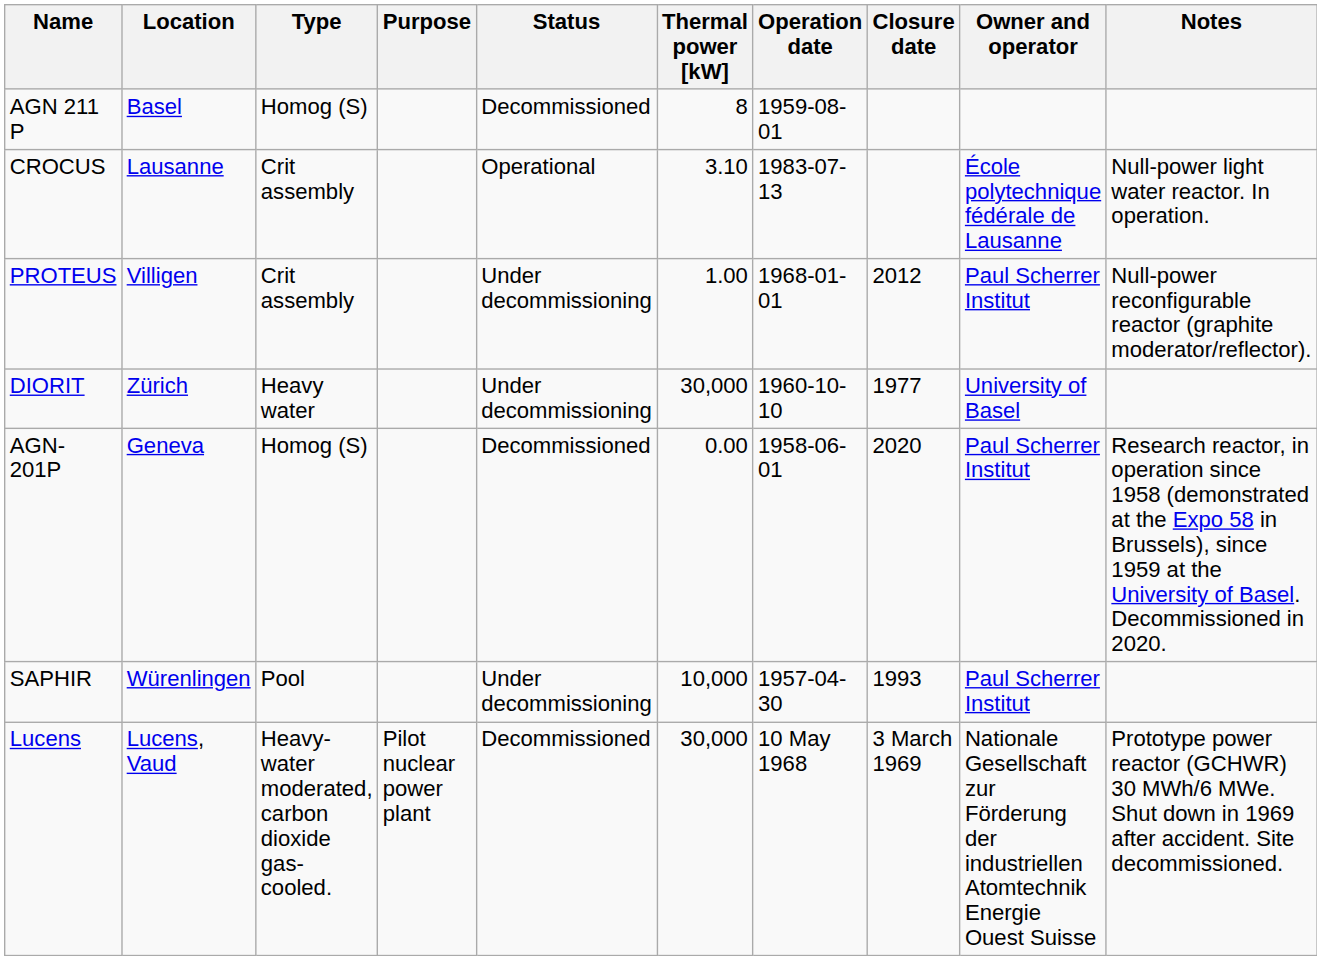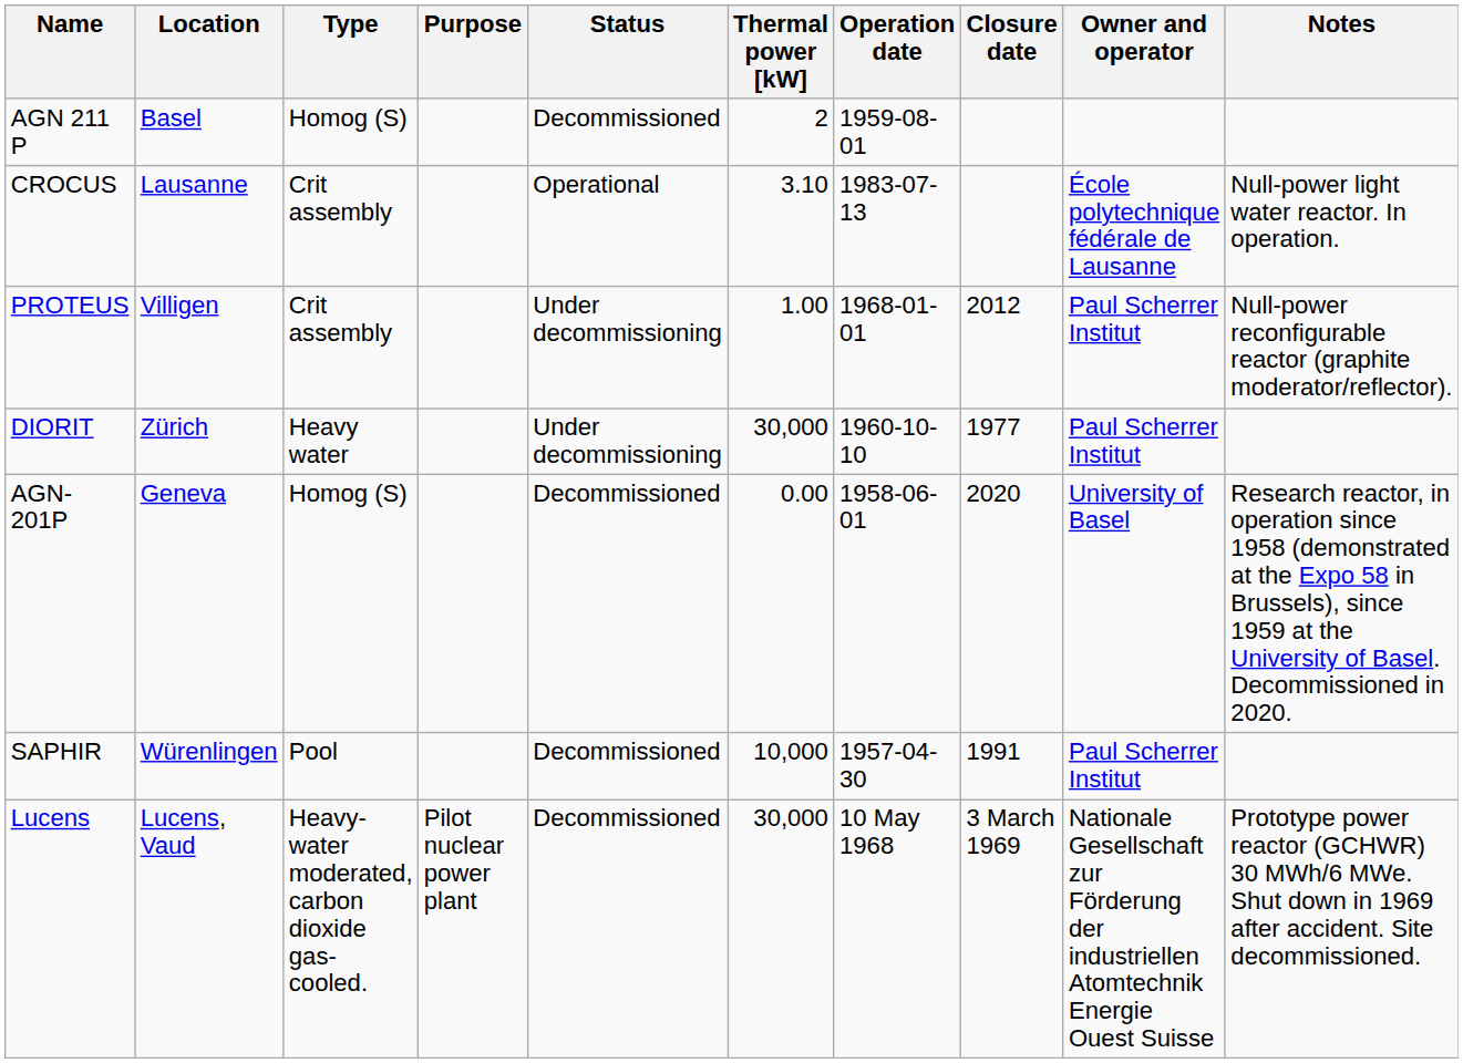AGN 211 P | Thermal power [kW]: 8 -> 2
DIORIT | Owner and operator: University of Basel -> Paul Scherrer Institut
AGN-201P | Owner and operator: Paul Scherrer Institut -> University of Basel
SAPHIR | Status: Under decommissioning -> Decommissioned
SAPHIR | Closure date: 1993 -> 1991
